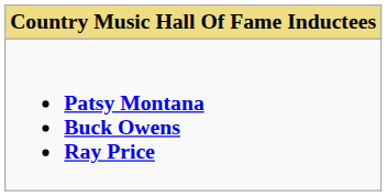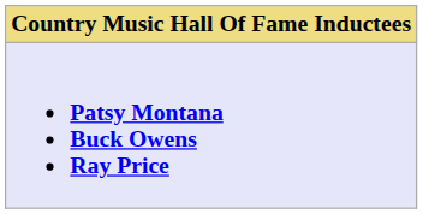row 2 | column 1: no background -> lavender background
